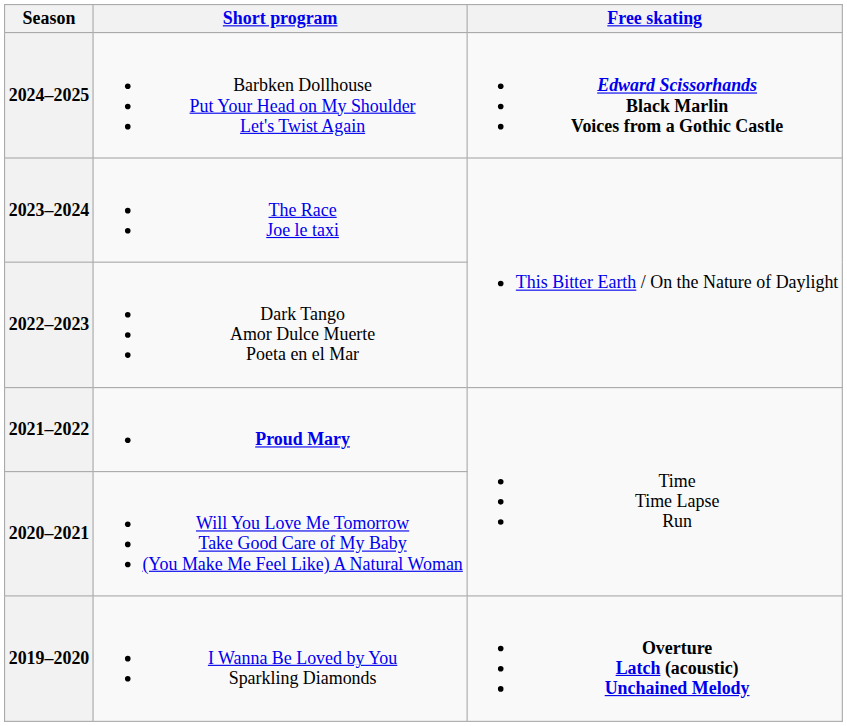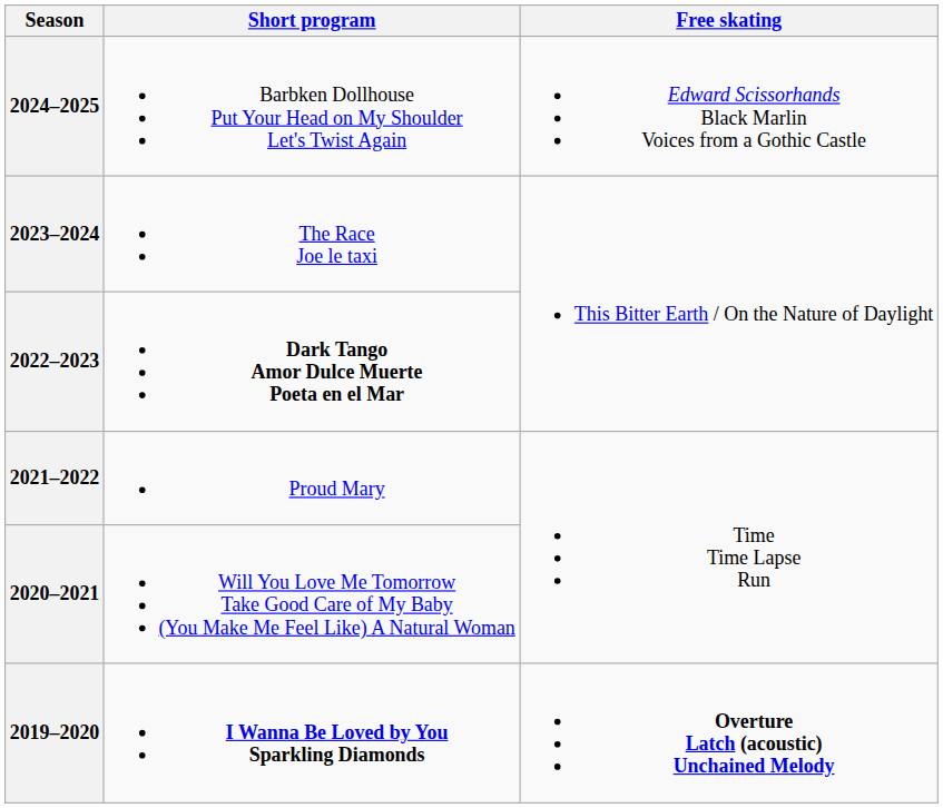2024–2025 | Free skating: bold -> normal
2022–2023 | Short program: normal -> bold
2021–2022 | Short program: bold -> normal
2019–2020 | Short program: normal -> bold
